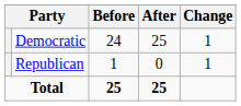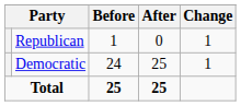rows swapped: Democratic <-> Republican
